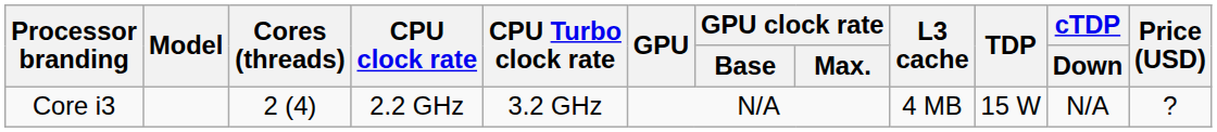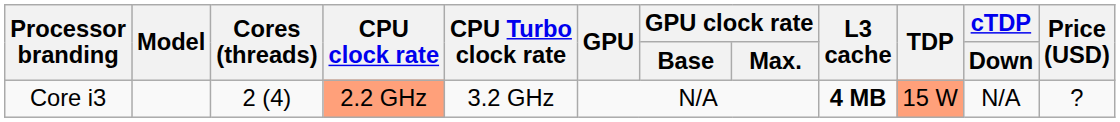Core i3 | CPU clock rate: no background -> lightsalmon background
Core i3 | L3 cache: normal -> bold
Core i3 | TDP: no background -> lightsalmon background
